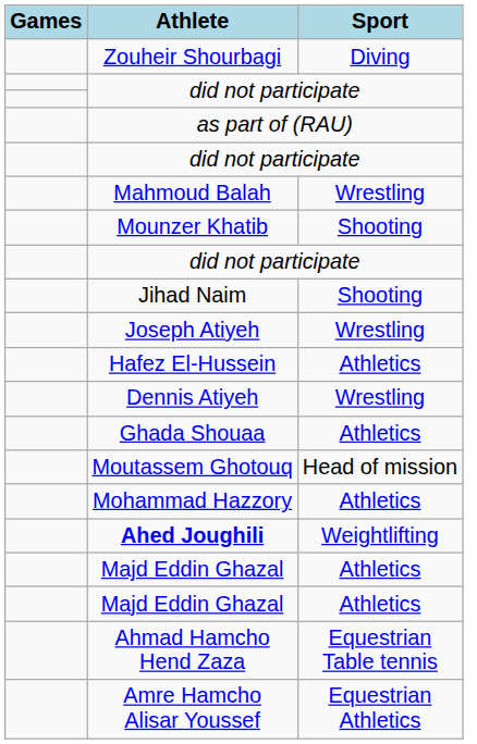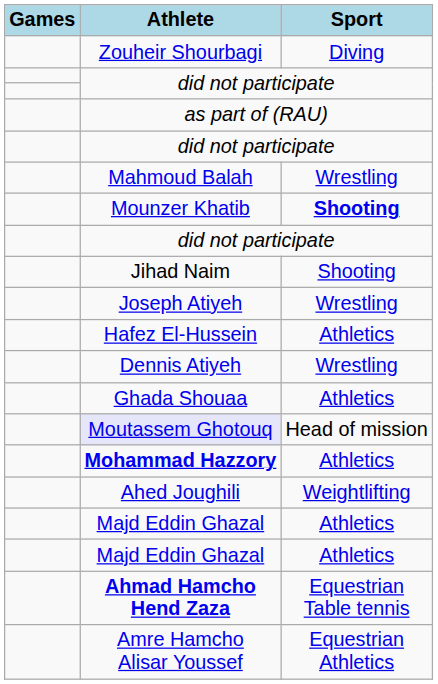Mounzer Khatib | Sport: normal -> bold
Moutassem Ghotouq | Athlete: no background -> lavender background
Mohammad Hazzory | Athlete: normal -> bold
Ahed Joughili | Athlete: bold -> normal
Ahmad Hamcho Hend Zaza | Athlete: normal -> bold
